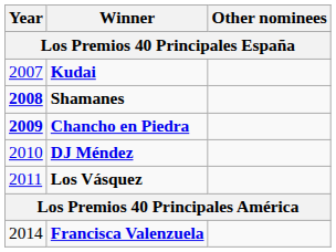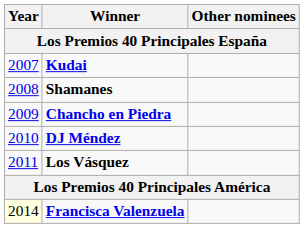Shamanes | Year: bold -> normal
Chancho en Piedra | Year: bold -> normal
Francisca Valenzuela | Year: no background -> lightyellow background
